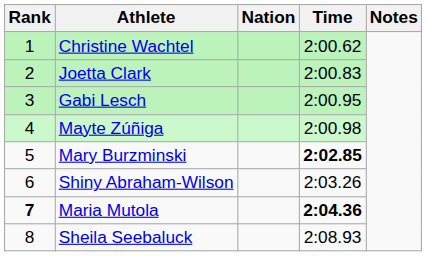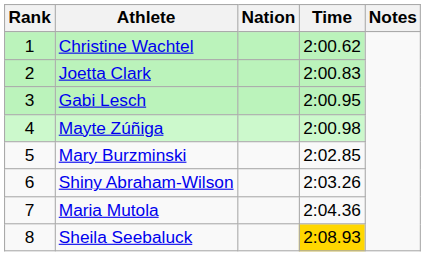Mary Burzminski | Time: bold -> normal
Maria Mutola | Rank: bold -> normal
Maria Mutola | Time: bold -> normal
Sheila Seebaluck | Time: no background -> gold background
